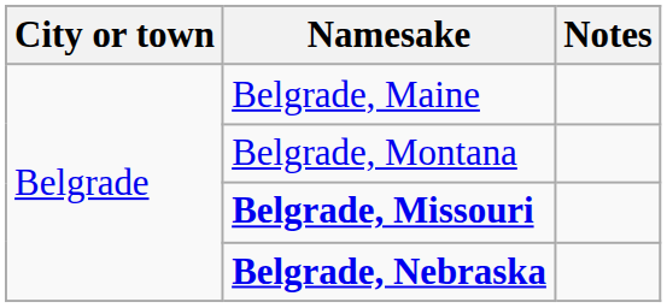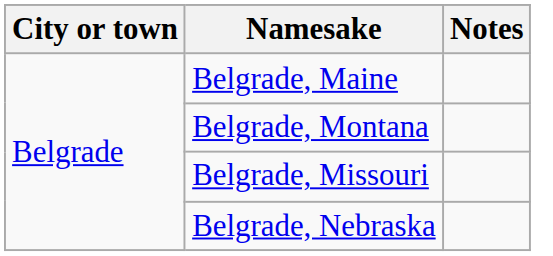Belgrade, Missouri | Namesake: bold -> normal
Belgrade, Nebraska | Namesake: bold -> normal
